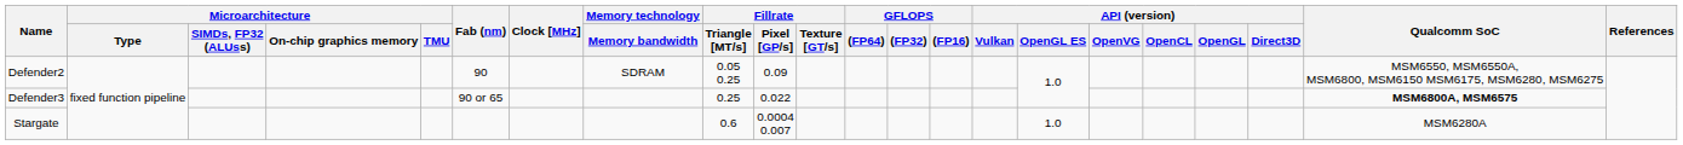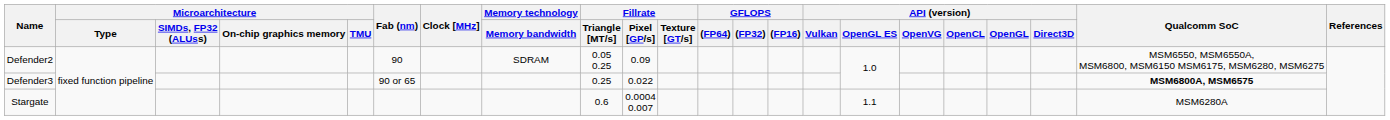Stargate | API (version) / OpenGL ES: 1.0 -> 1.1
